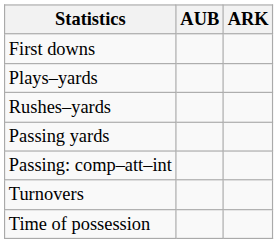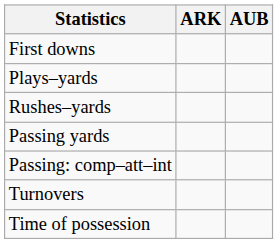columns swapped: AUB <-> ARK
